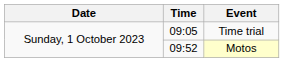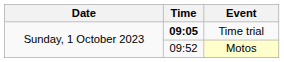Time trial | Time: normal -> bold
